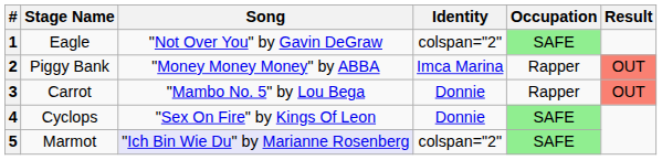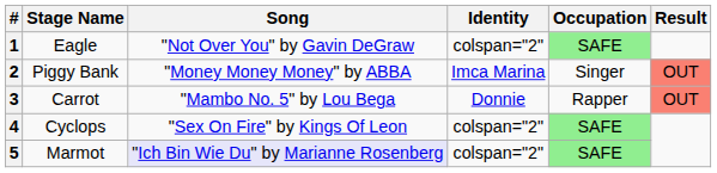2 | Occupation: Rapper -> Singer
4 | Identity: Donnie -> colspan="2"
